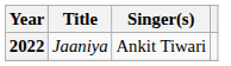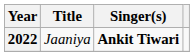2022 | Singer(s): normal -> bold
